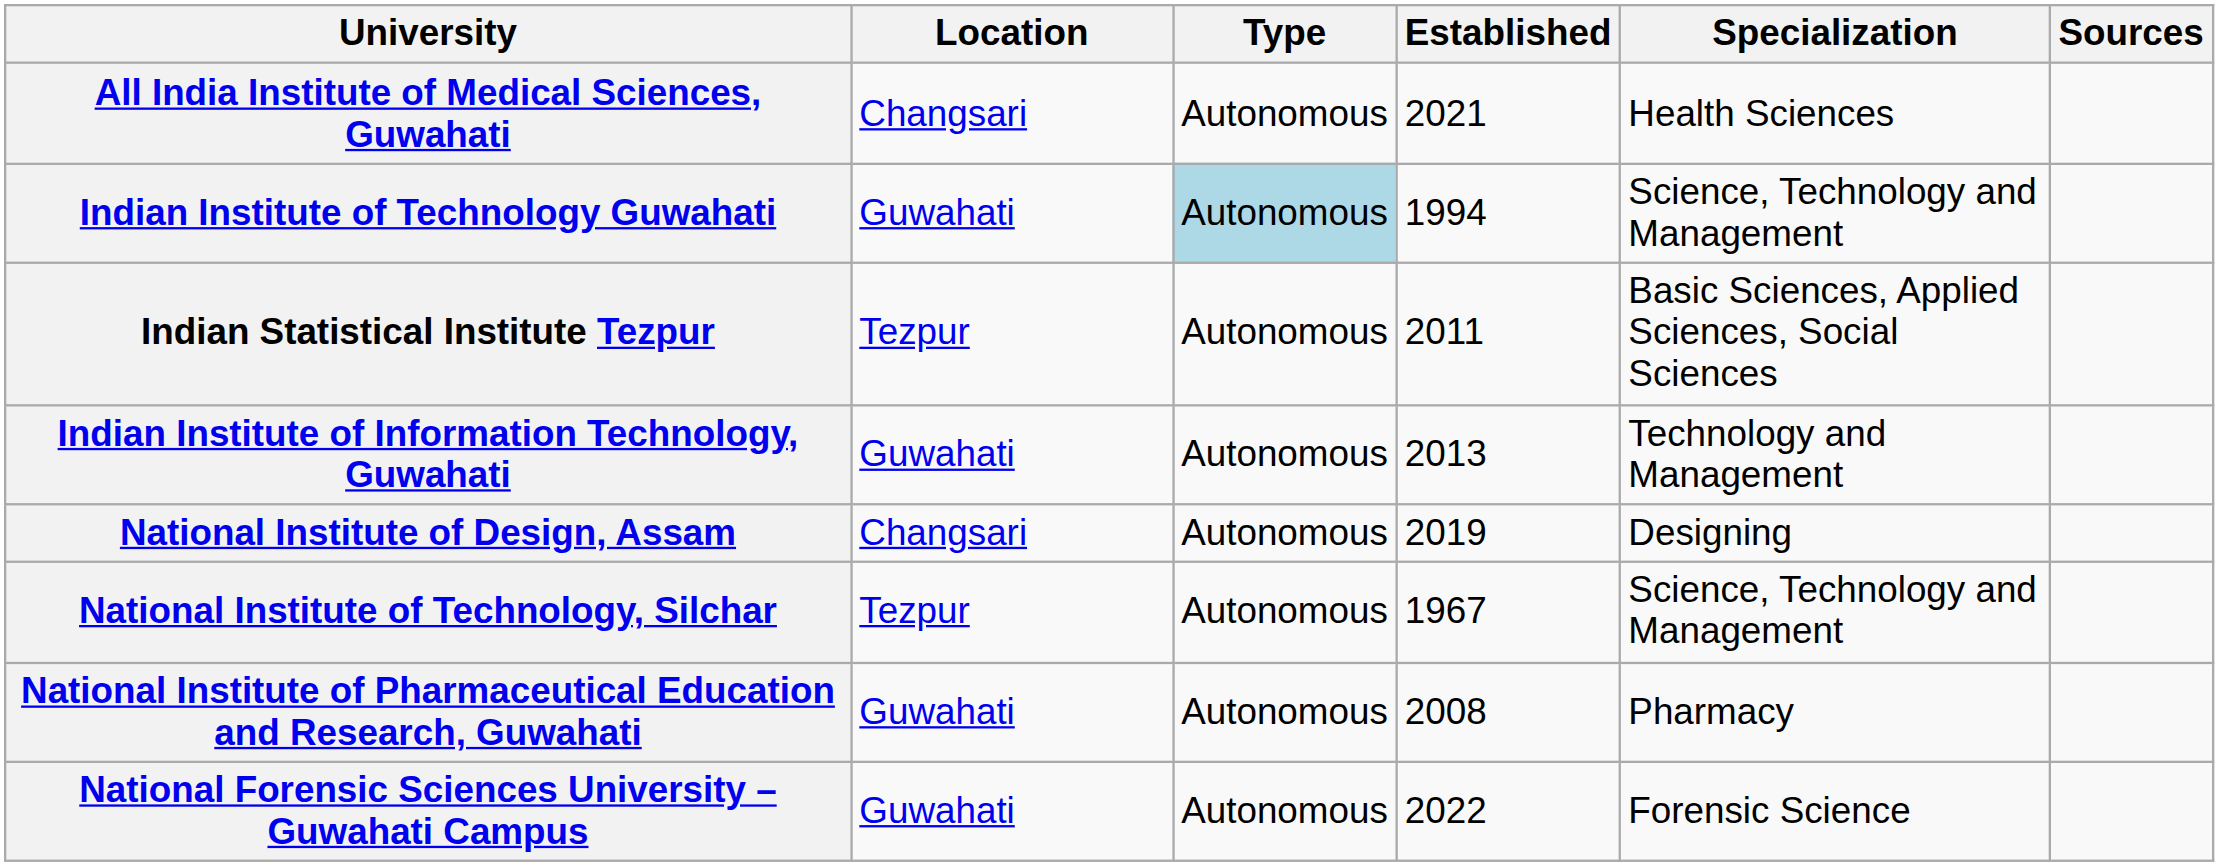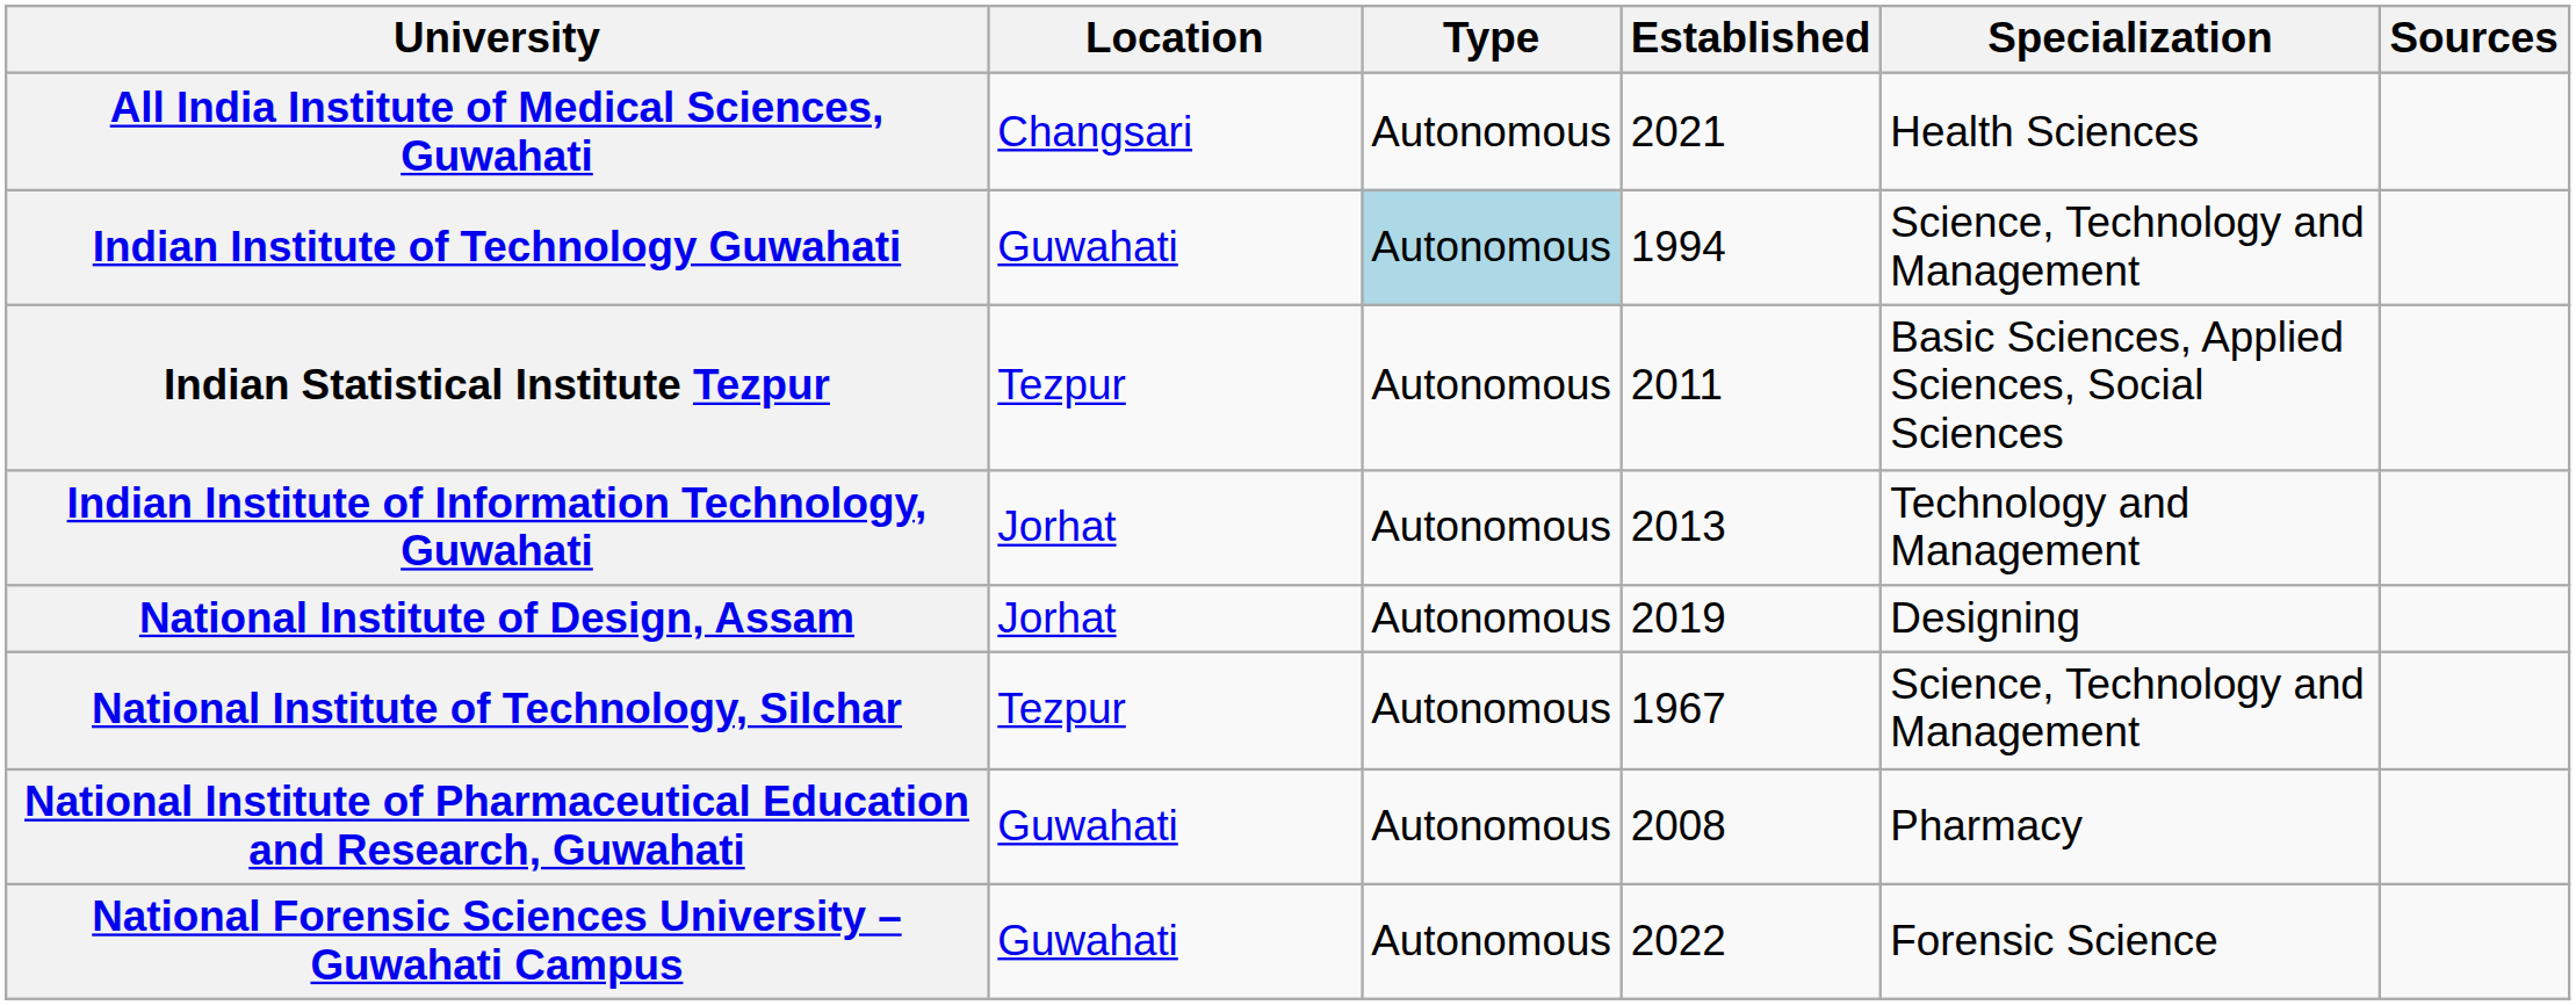Indian Institute of Information Technology, Guwahati | Location: Guwahati -> Jorhat
National Institute of Design, Assam | Location: Changsari -> Jorhat
